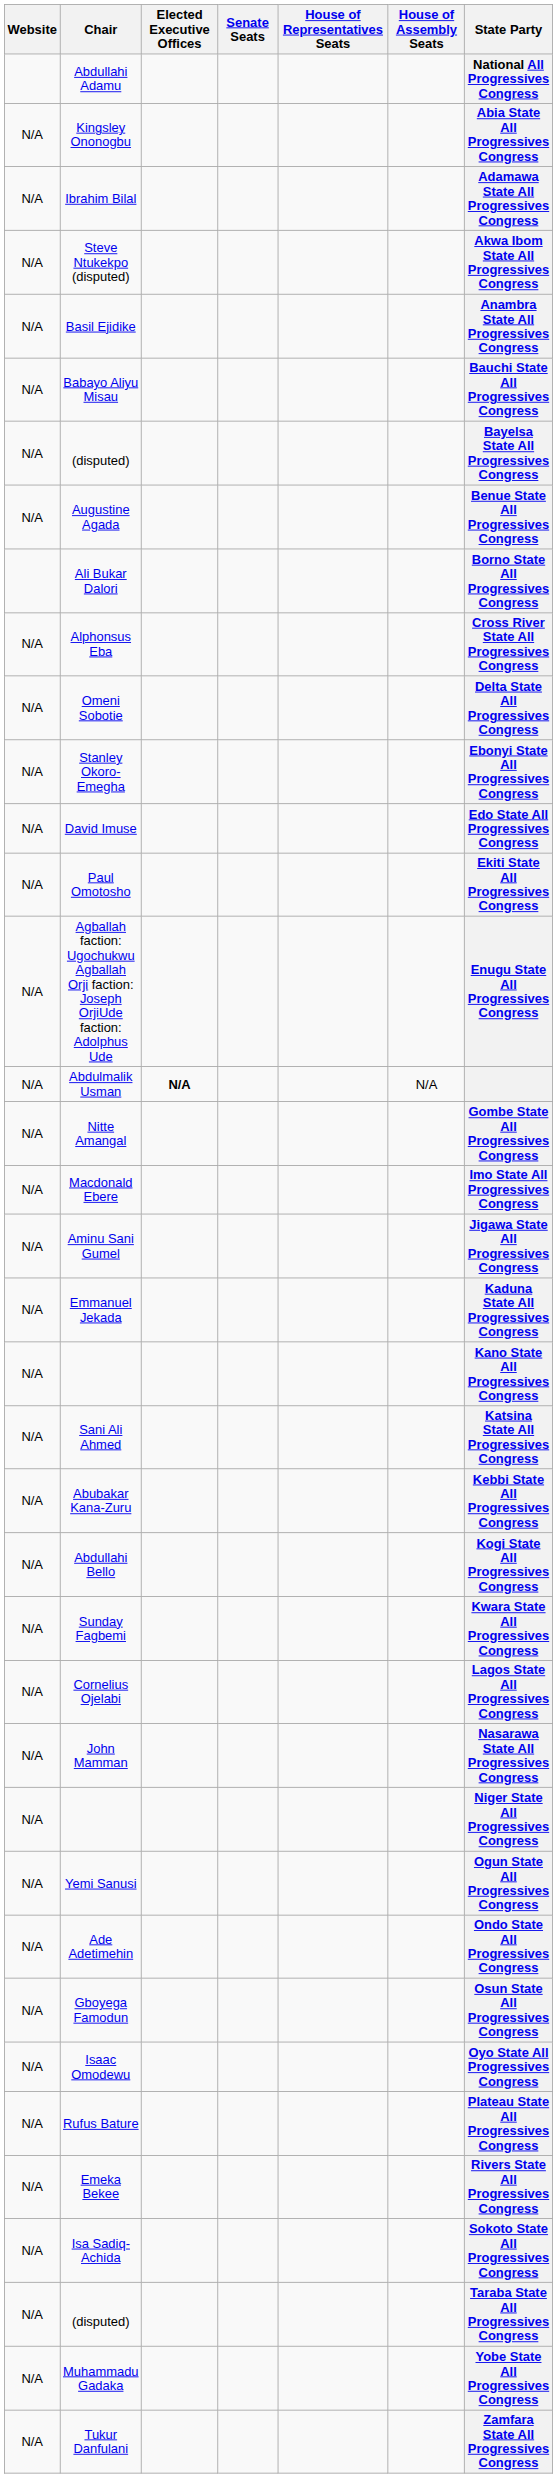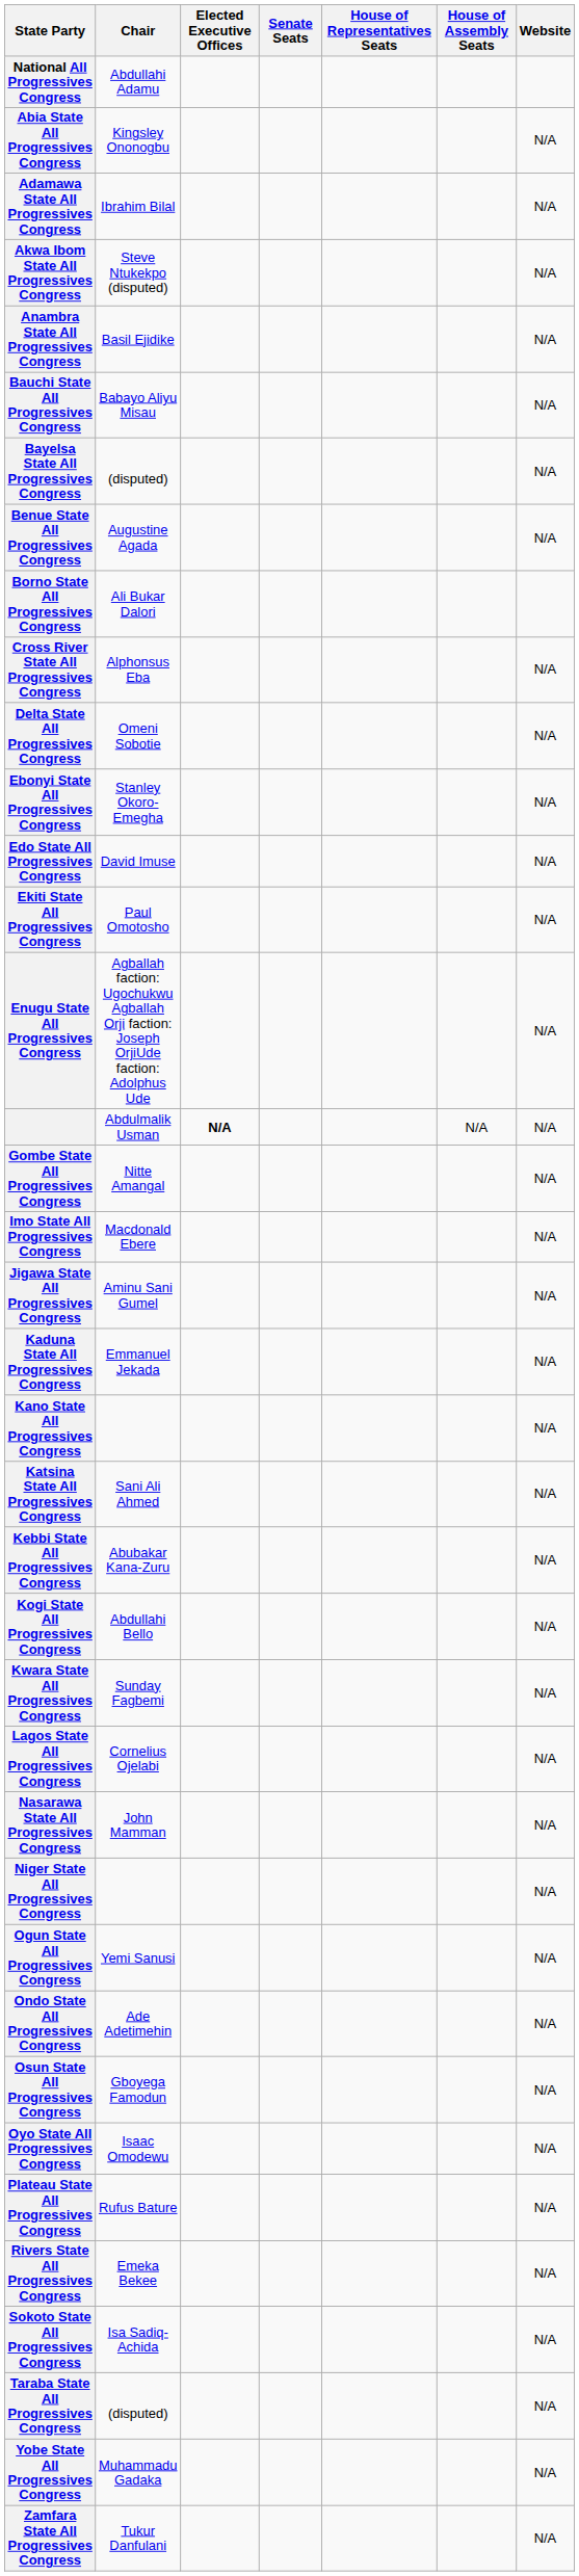columns swapped: State Party <-> Website
